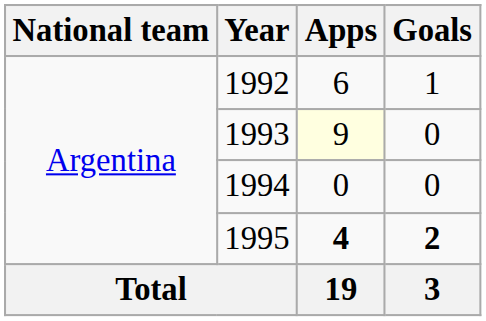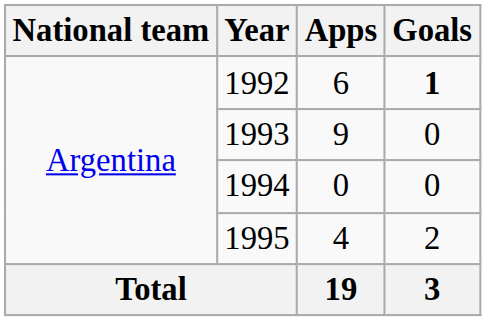1992 | Goals: normal -> bold
1993 | Apps: lightyellow background -> no background
1995 | Apps: bold -> normal
1995 | Goals: bold -> normal
